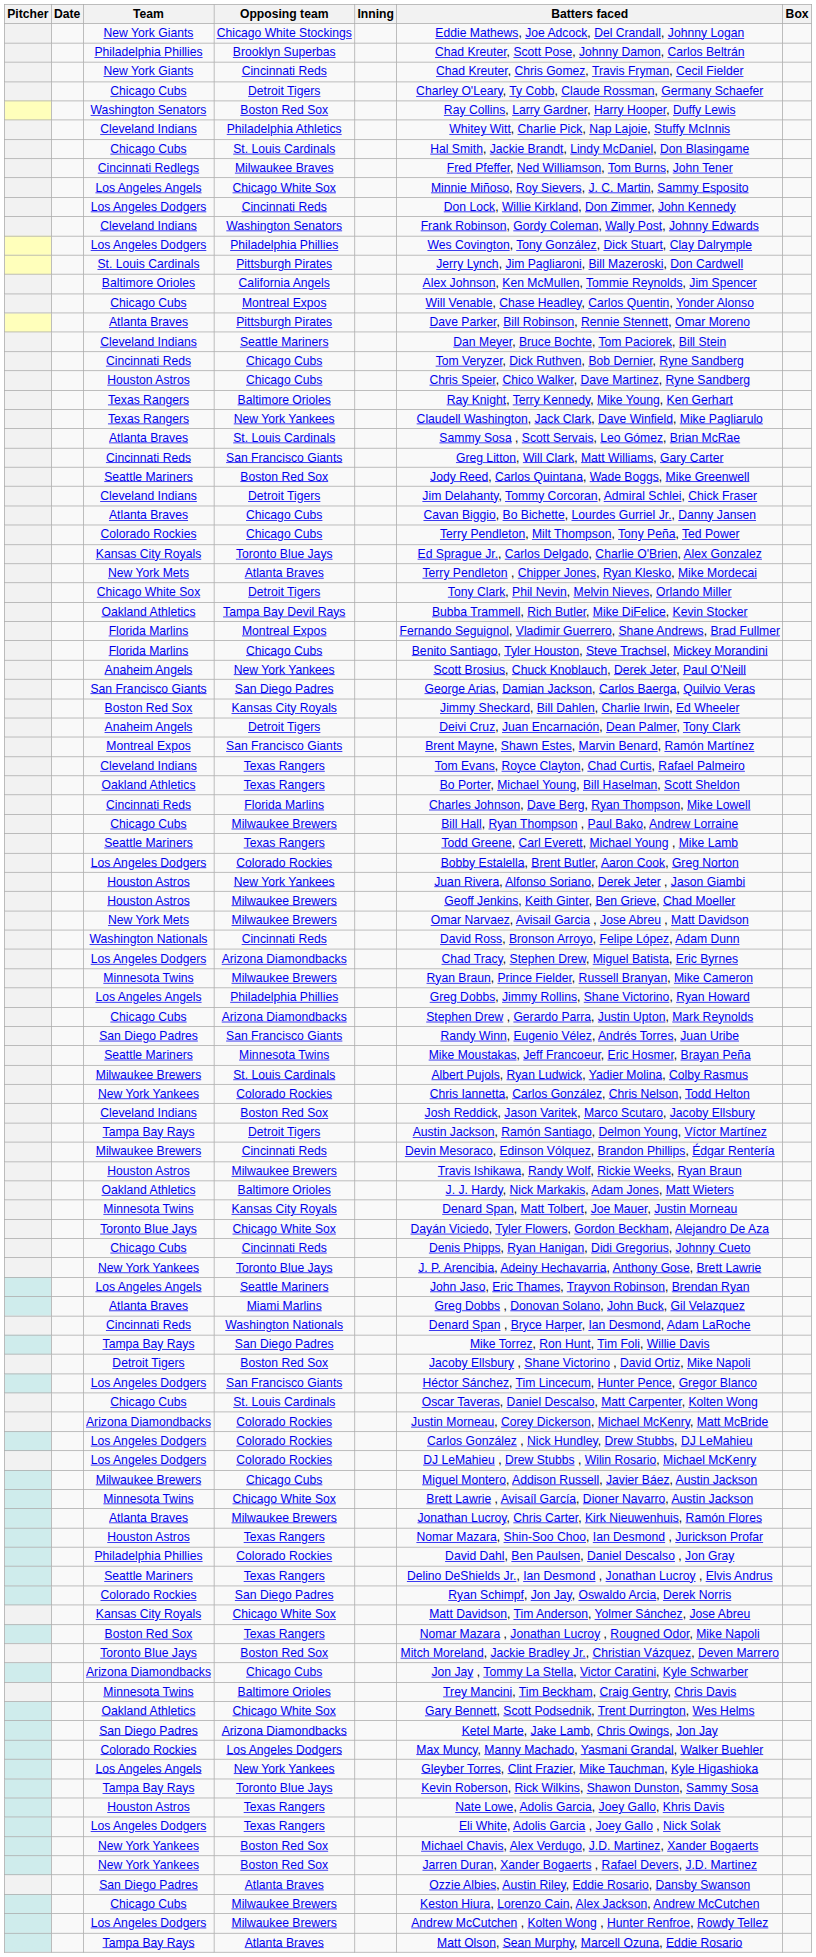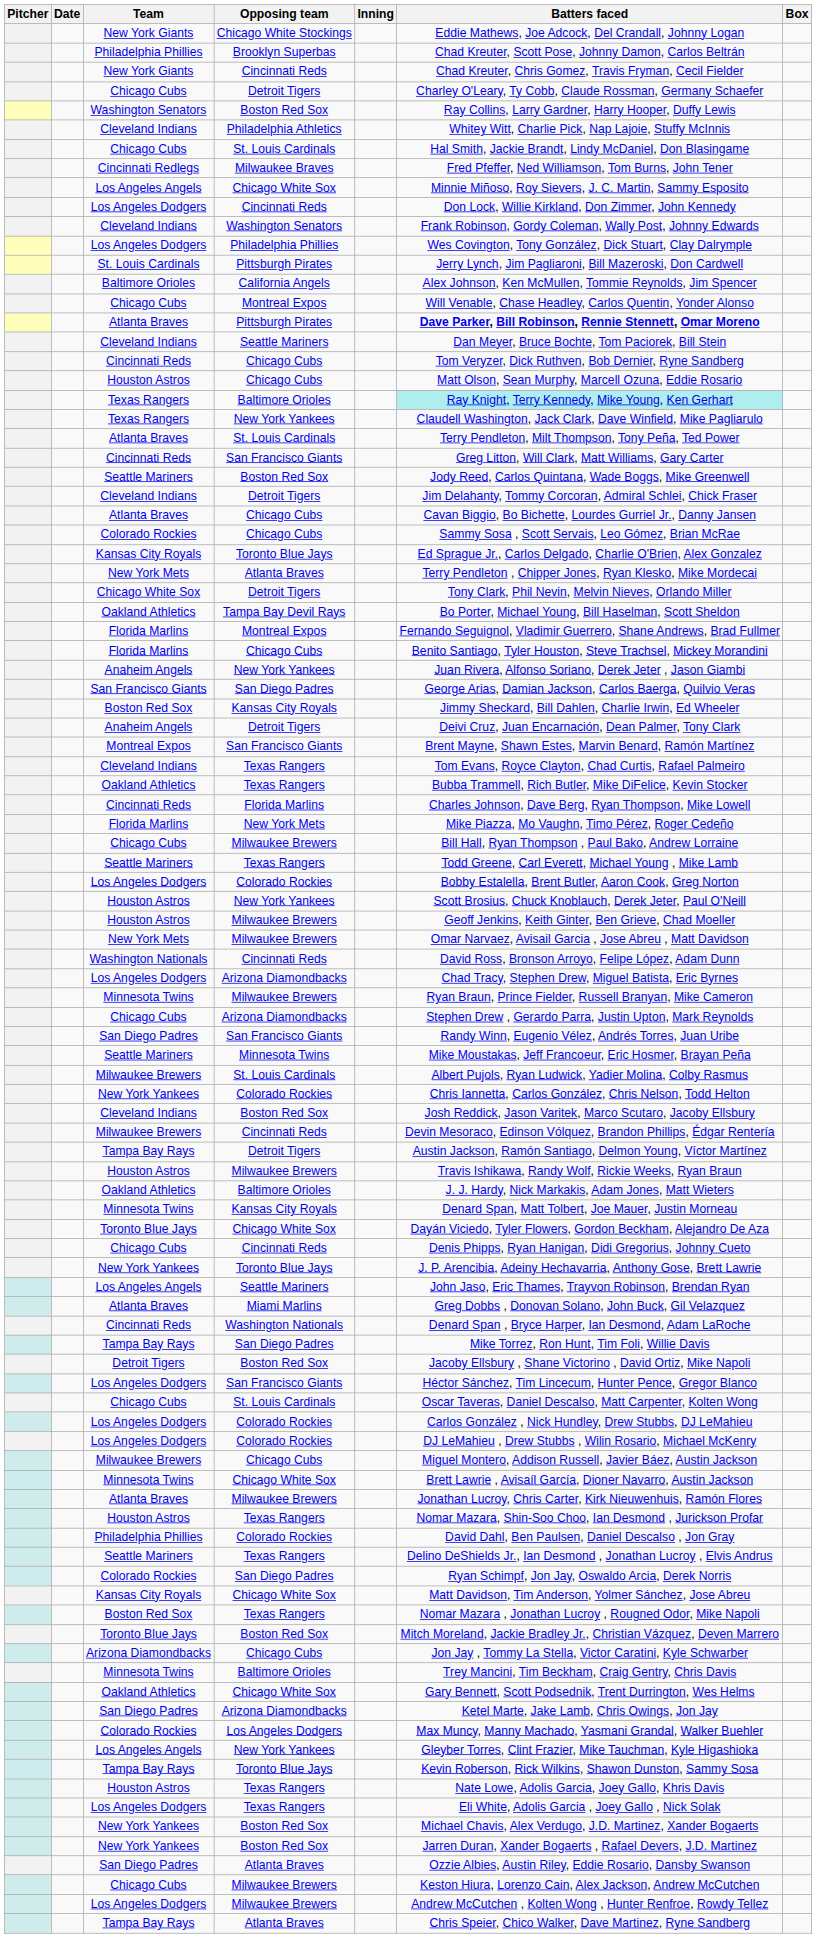Atlanta Braves / Pittsburgh Pirates | Batters faced: normal -> bold
Houston Astros / Chicago Cubs | Batters faced: Chris Speier, Chico Walker, Dave Martinez, Ryne Sandberg -> Matt Olson, Sean Murphy, Marcell Ozuna, Eddie Rosario
Texas Rangers / Baltimore Orioles | Batters faced: no background -> paleturquoise background
Atlanta Braves / St. Louis Cardinals | Batters faced: Sammy Sosa , Scott Servais, Leo Gómez, Brian McRae -> Terry Pendleton, Milt Thompson, Tony Peña, Ted Power
Colorado Rockies / Chicago Cubs | Batters faced: Terry Pendleton, Milt Thompson, Tony Peña, Ted Power -> Sammy Sosa , Scott Servais, Leo Gómez, Brian McRae
Oakland Athletics / Tampa Bay Devil Rays | Batters faced: Bubba Trammell, Rich Butler, Mike DiFelice, Kevin Stocker -> Bo Porter, Michael Young, Bill Haselman, Scott Sheldon
Anaheim Angels / New York Yankees | Batters faced: Scott Brosius, Chuck Knoblauch, Derek Jeter, Paul O'Neill -> Juan Rivera, Alfonso Soriano, Derek Jeter , Jason Giambi
Oakland Athletics / Texas Rangers | Batters faced: Bo Porter, Michael Young, Bill Haselman, Scott Sheldon -> Bubba Trammell, Rich Butler, Mike DiFelice, Kevin Stocker
+ row: Florida Marlins | New York Mets | Mike Piazza, Mo Vaughn, Timo Pérez, Roger Cedeño
Houston Astros / New York Yankees | Batters faced: Juan Rivera, Alfonso Soriano, Derek Jeter , Jason Giambi -> Scott Brosius, Chuck Knoblauch, Derek Jeter, Paul O'Neill
- row: Los Angeles Angels | Philadelphia Phillies | Greg Dobbs, Jimmy Rollins, Shane Victorino, Ryan Howard
rows swapped: Tampa Bay Rays / Detroit Tigers <-> Milwaukee Brewers / Cincinnati Reds
- row: Arizona Diamondbacks | Colorado Rockies | Justin Morneau, Corey Dickerson, Michael McKenry, Matt McBride
Tampa Bay Rays / Atlanta Braves | Batters faced: Matt Olson, Sean Murphy, Marcell Ozuna, Eddie Rosario -> Chris Speier, Chico Walker, Dave Martinez, Ryne Sandberg
